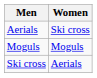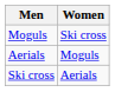row 2 | Men: Aerials -> Moguls
row 3 | Men: Moguls -> Aerials
